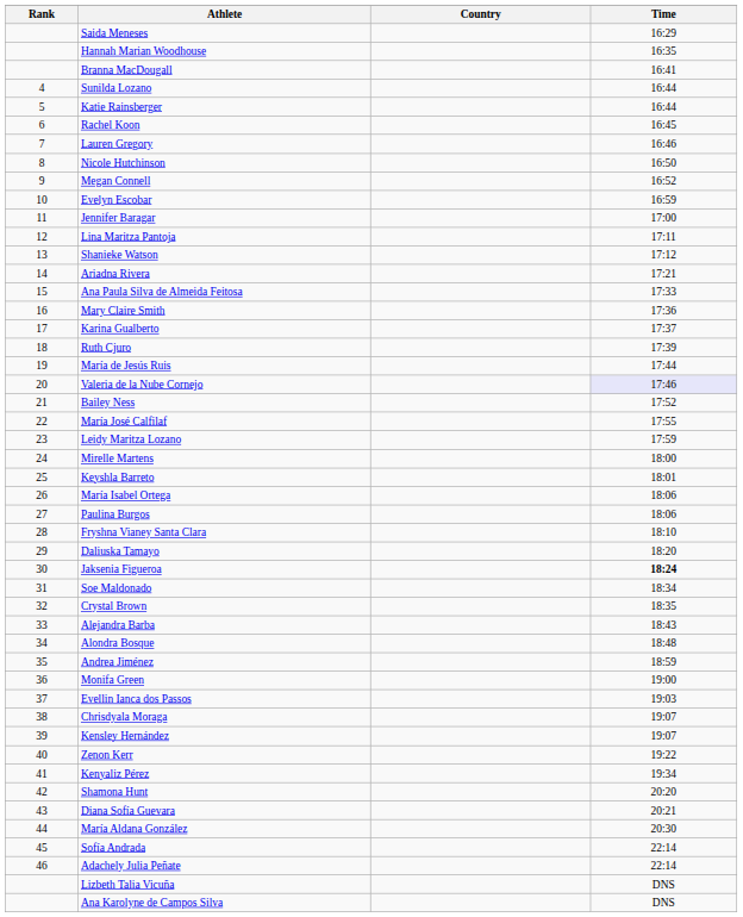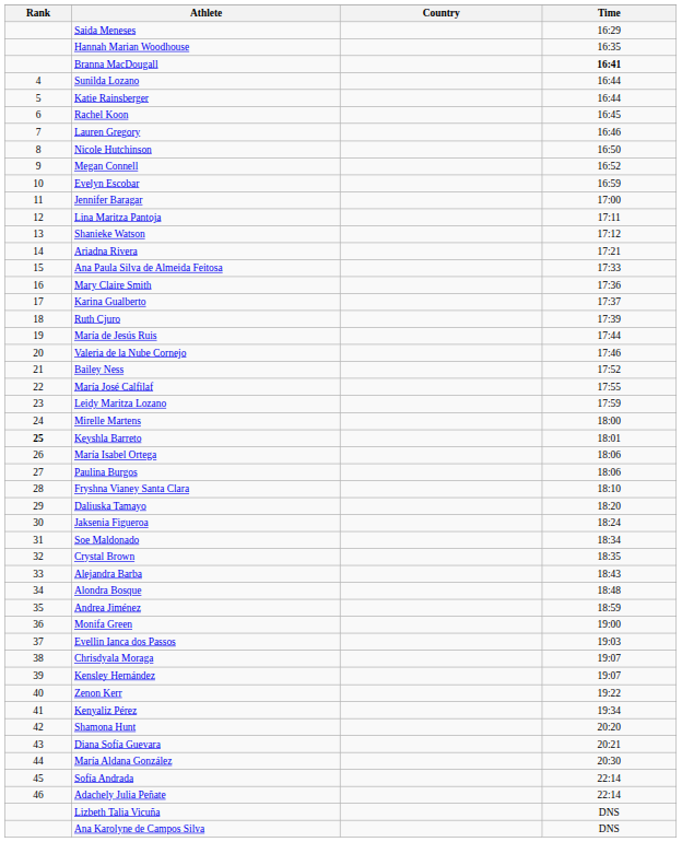Branna MacDougall | Time: normal -> bold
Valeria de la Nube Cornejo | Time: lavender background -> no background
Keyshla Barreto | Rank: normal -> bold
Jaksenia Figueroa | Time: bold -> normal
